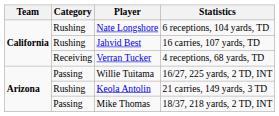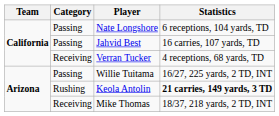Nate Longshore | Category: Rushing -> Passing
Jahvid Best | Category: Rushing -> Passing
Keola Antolin | Statistics: normal -> bold
Mike Thomas | Category: Passing -> Receiving
